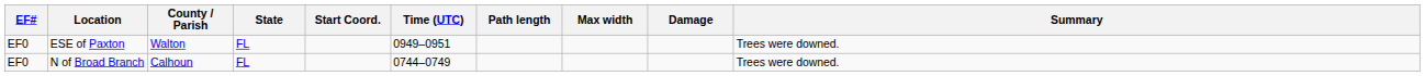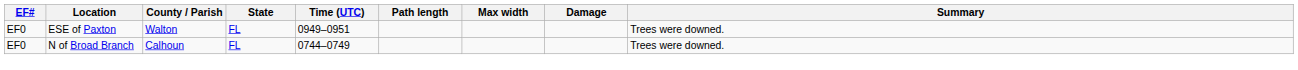- column: Start Coord.
